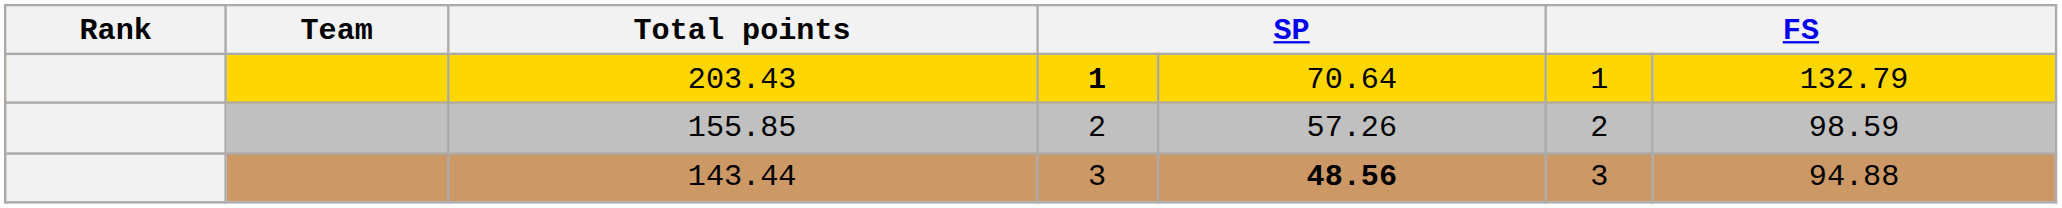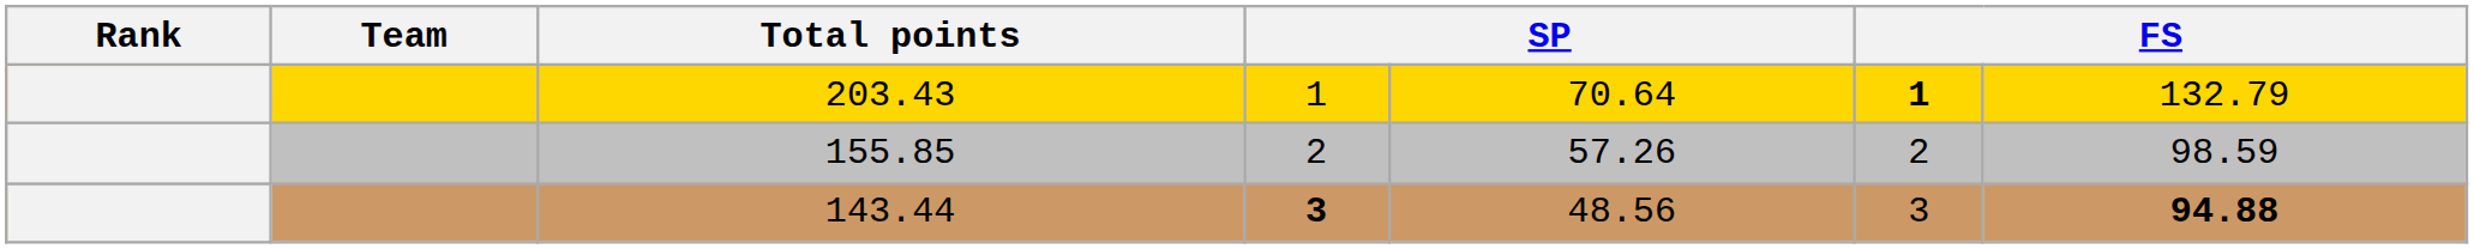203.43 | column 4: bold -> normal
203.43 | column 6: normal -> bold
143.44 | column 4: normal -> bold
143.44 | column 5: bold -> normal
143.44 | column 7: normal -> bold
